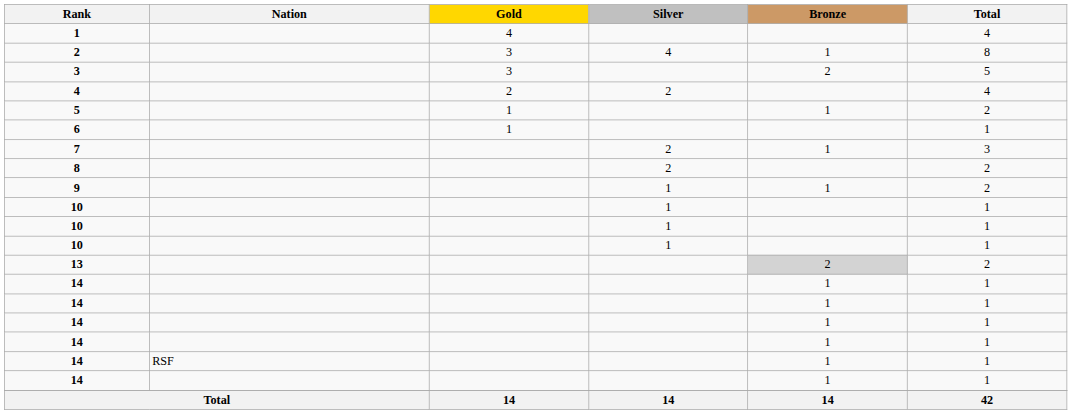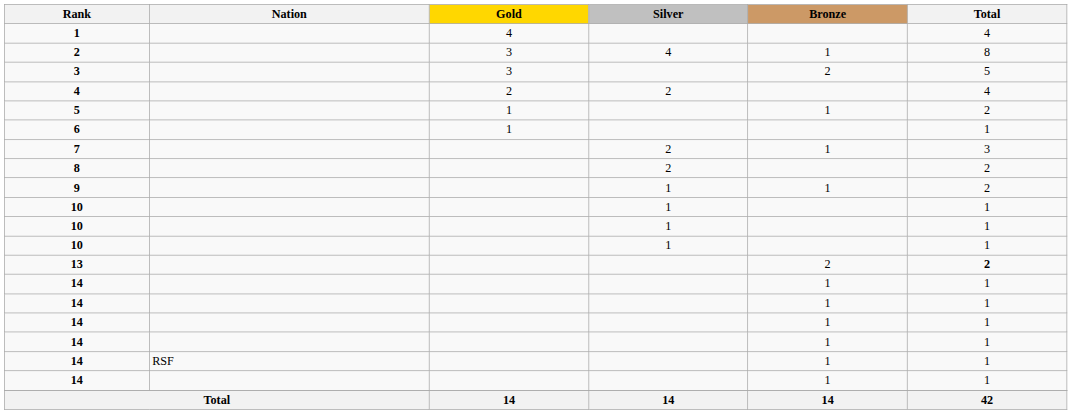13 | Bronze: lightgrey background -> no background
13 | Total: normal -> bold
